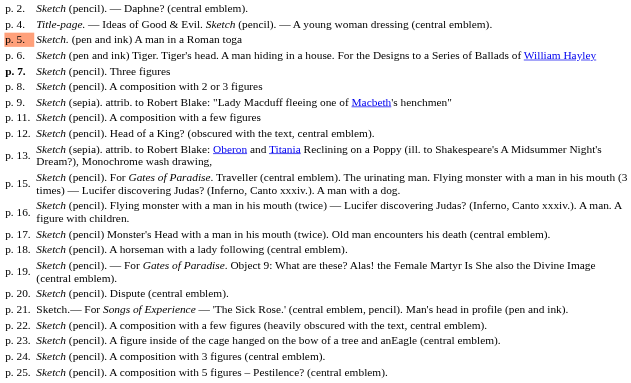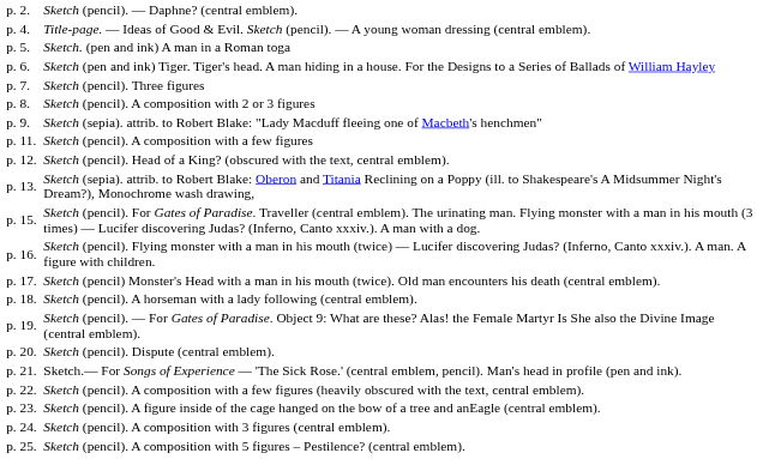Sketch. (pen and ink) A man in a Roman toga | column 1: lightsalmon background -> no background
Sketch (pencil). Three figures | column 1: bold -> normal
